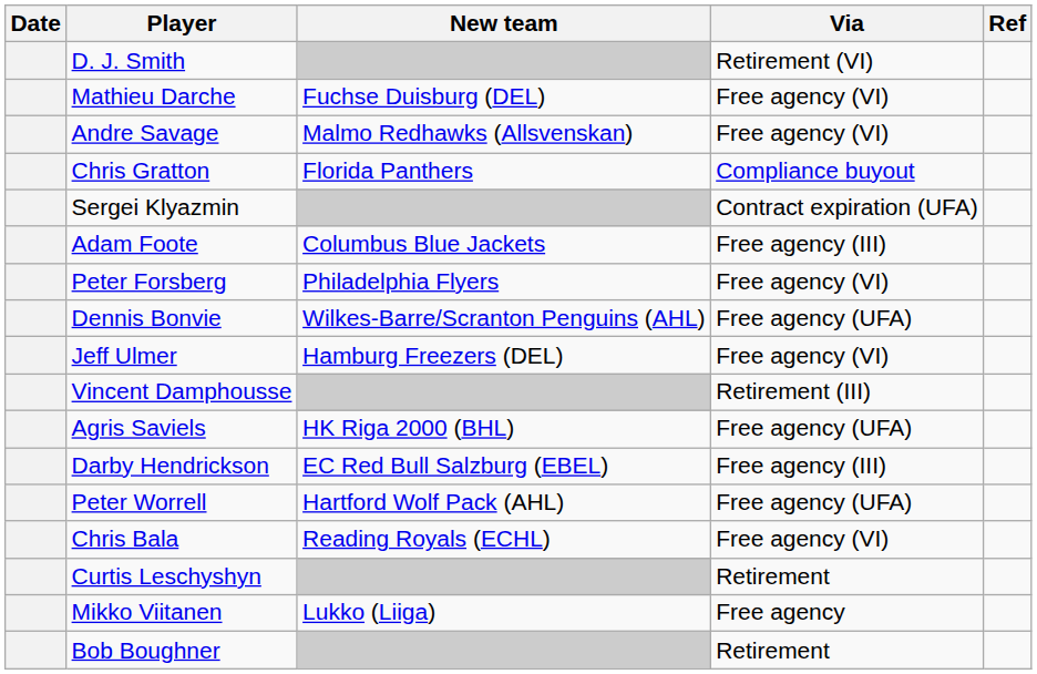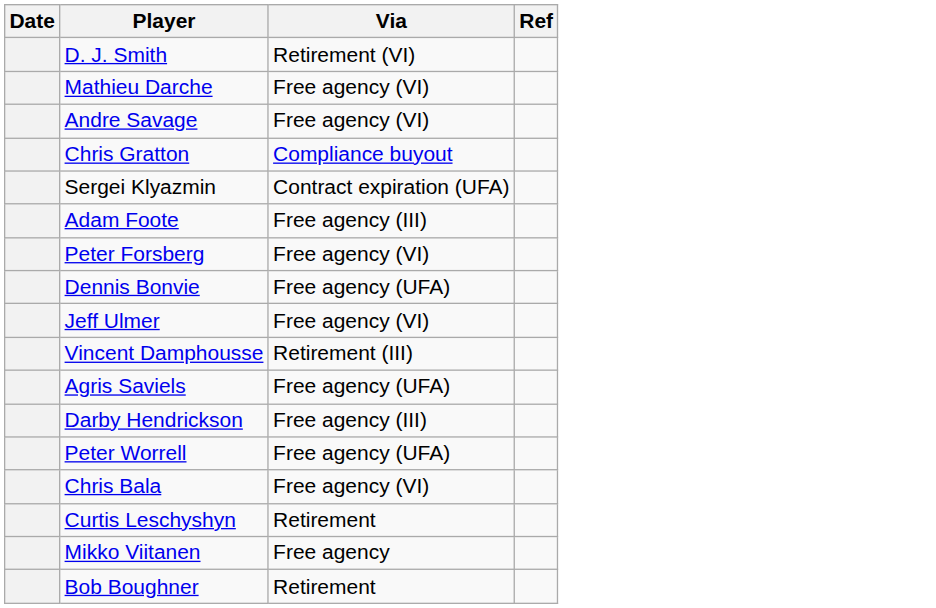- column: New team | Fuchse Duisburg (DEL) | Malmo Redhawks (Allsvenskan) | Florida Panthers | Columbus Blue Jackets | Philadelphia Flyers | Wilkes-Barre/Scranton Penguins (AHL) | Hamburg Freezers (DEL) | HK Riga 2000 (BHL) | EC Red Bull Salzburg (EBEL) | Hartford Wolf Pack (AHL) | Reading Royals (ECHL) | Lukko (Liiga)
